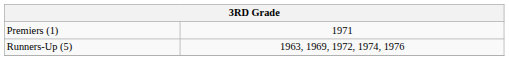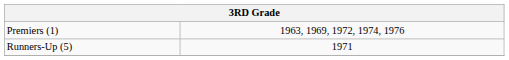Premiers (1) | column 2: 1971 -> 1963, 1969, 1972, 1974, 1976
Runners-Up (5) | column 2: 1963, 1969, 1972, 1974, 1976 -> 1971
